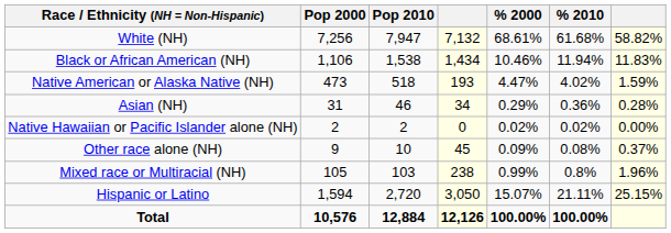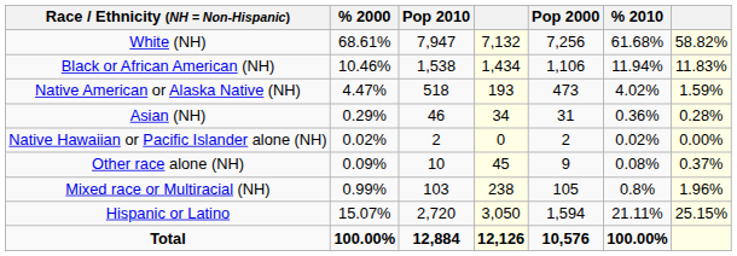columns swapped: Pop 2000 <-> % 2000
